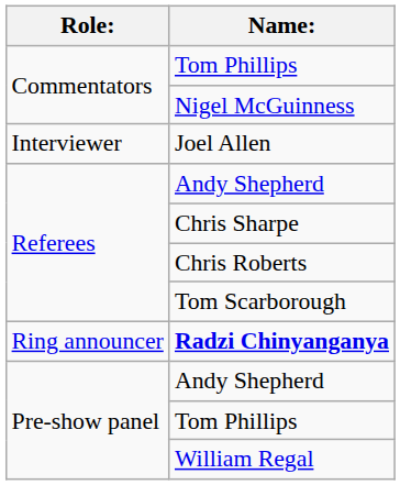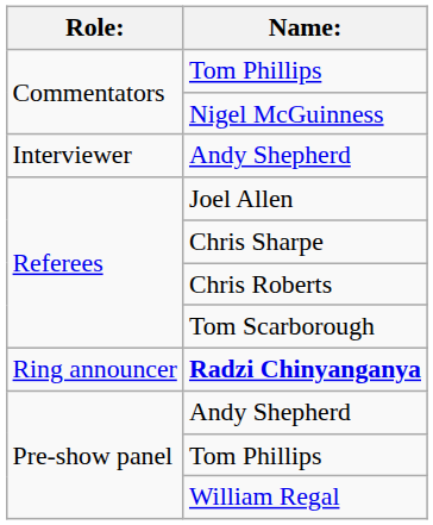row 4 | Name:: Joel Allen -> Andy Shepherd
row 5 | Name:: Andy Shepherd -> Joel Allen
